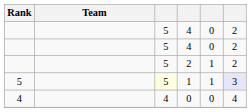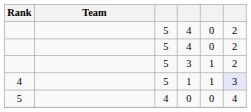row 4 | column 4: 2 -> 3
row 5 | Rank: 5 -> 4
row 5 | column 3: lightyellow background -> no background
row 6 | Rank: 4 -> 5
